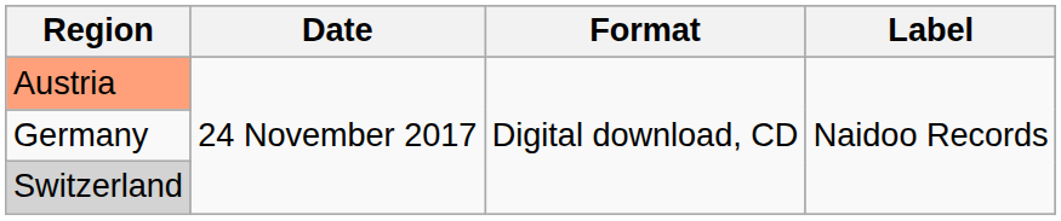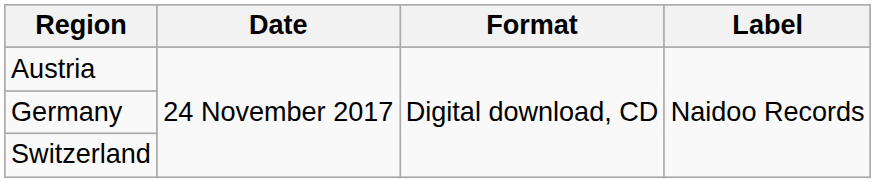Austria | Region: lightsalmon background -> no background
Switzerland | Region: lightgrey background -> no background
